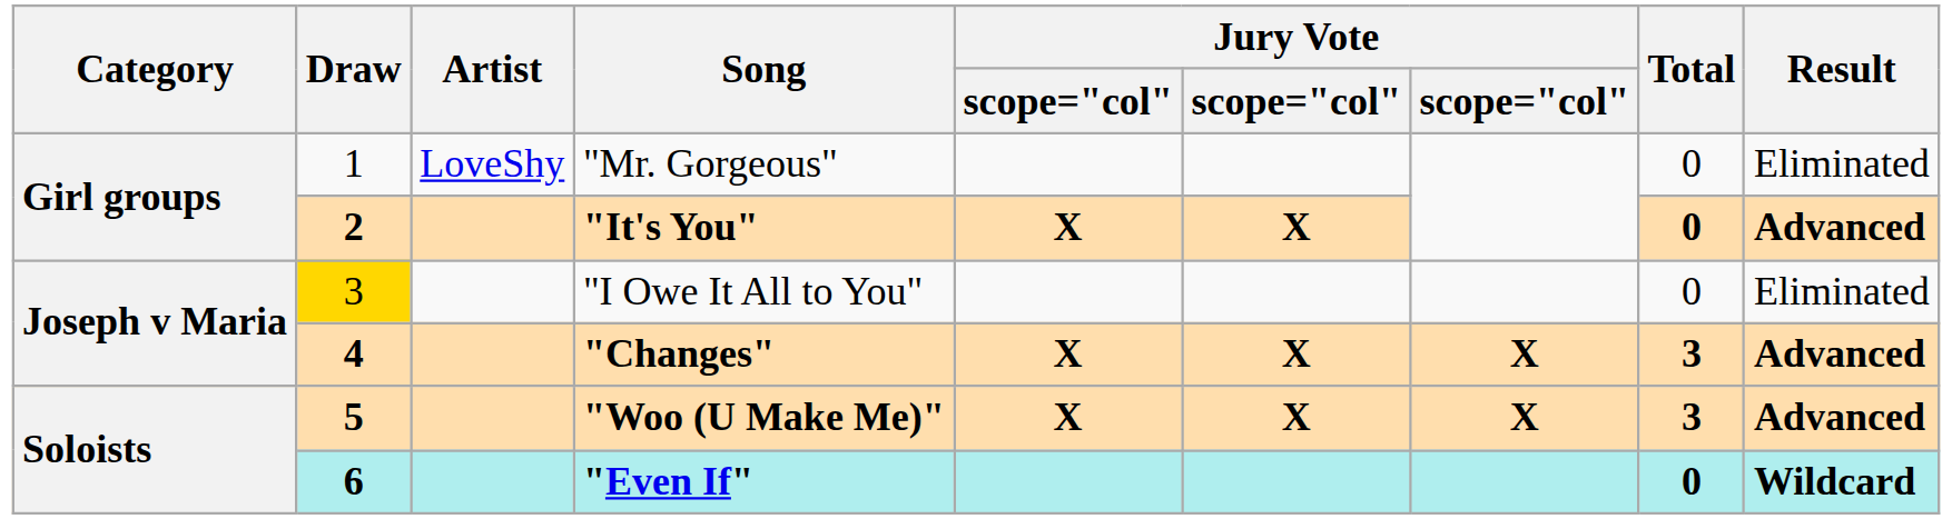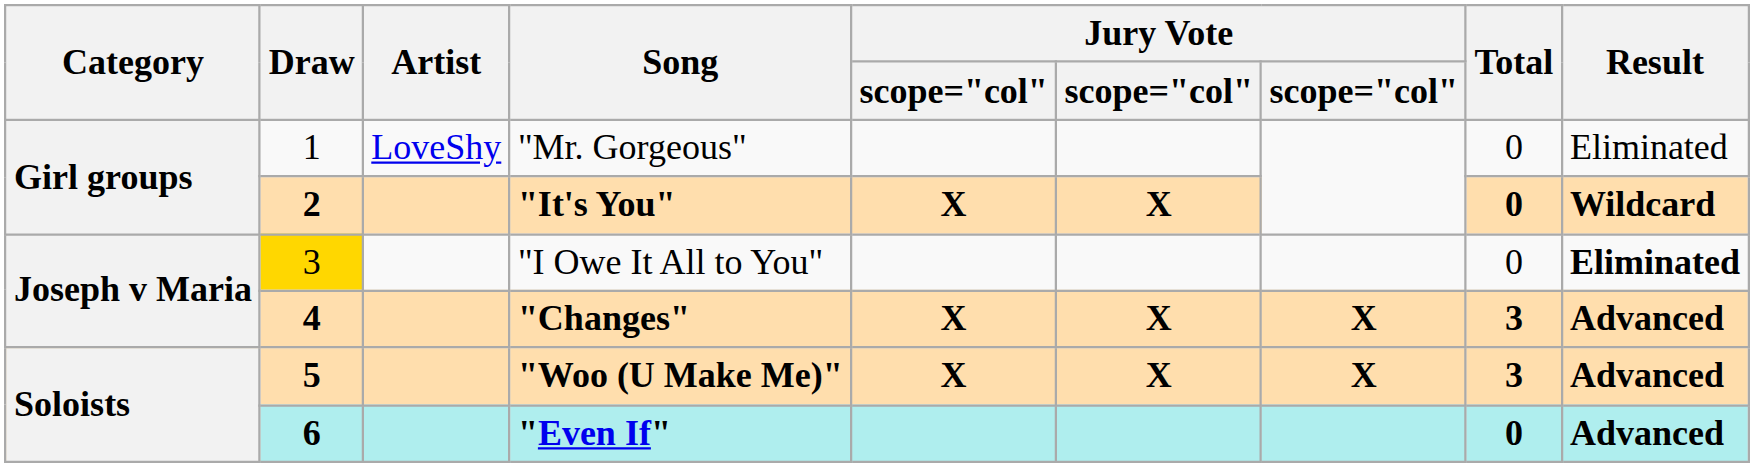"It's You" | Result: Advanced -> Wildcard
"I Owe It All to You" | Result: normal -> bold
"Even If" | Result: Wildcard -> Advanced
